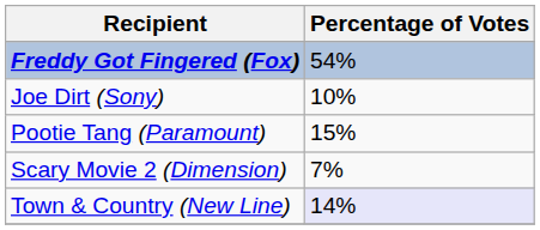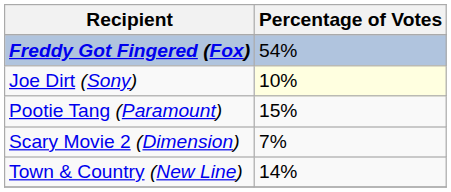Joe Dirt (Sony) | Percentage of Votes: no background -> lightyellow background
Town & Country (New Line) | Percentage of Votes: lavender background -> no background
